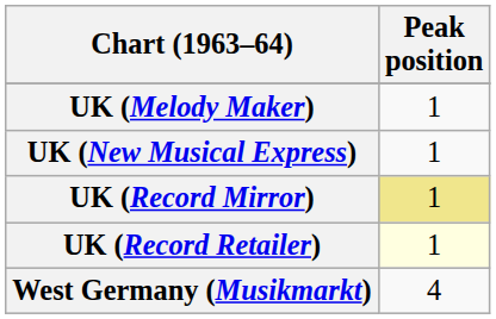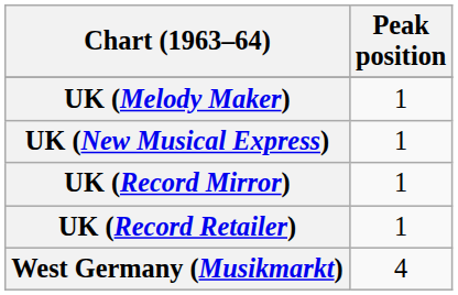UK (Record Mirror) | Peak position: khaki background -> no background
UK (Record Retailer) | Peak position: lightyellow background -> no background
